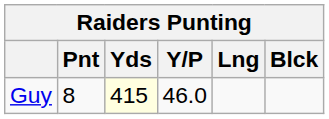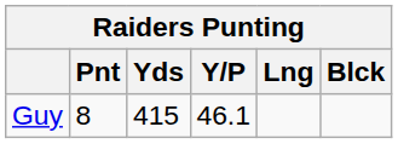Guy | Yds: lightyellow background -> no background
Guy | Y/P: 46.0 -> 46.1
